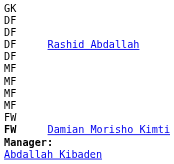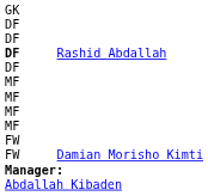DF / Rashid Abdallah | column 1: normal -> bold
FW / Damian Morisho Kimti | column 1: bold -> normal
